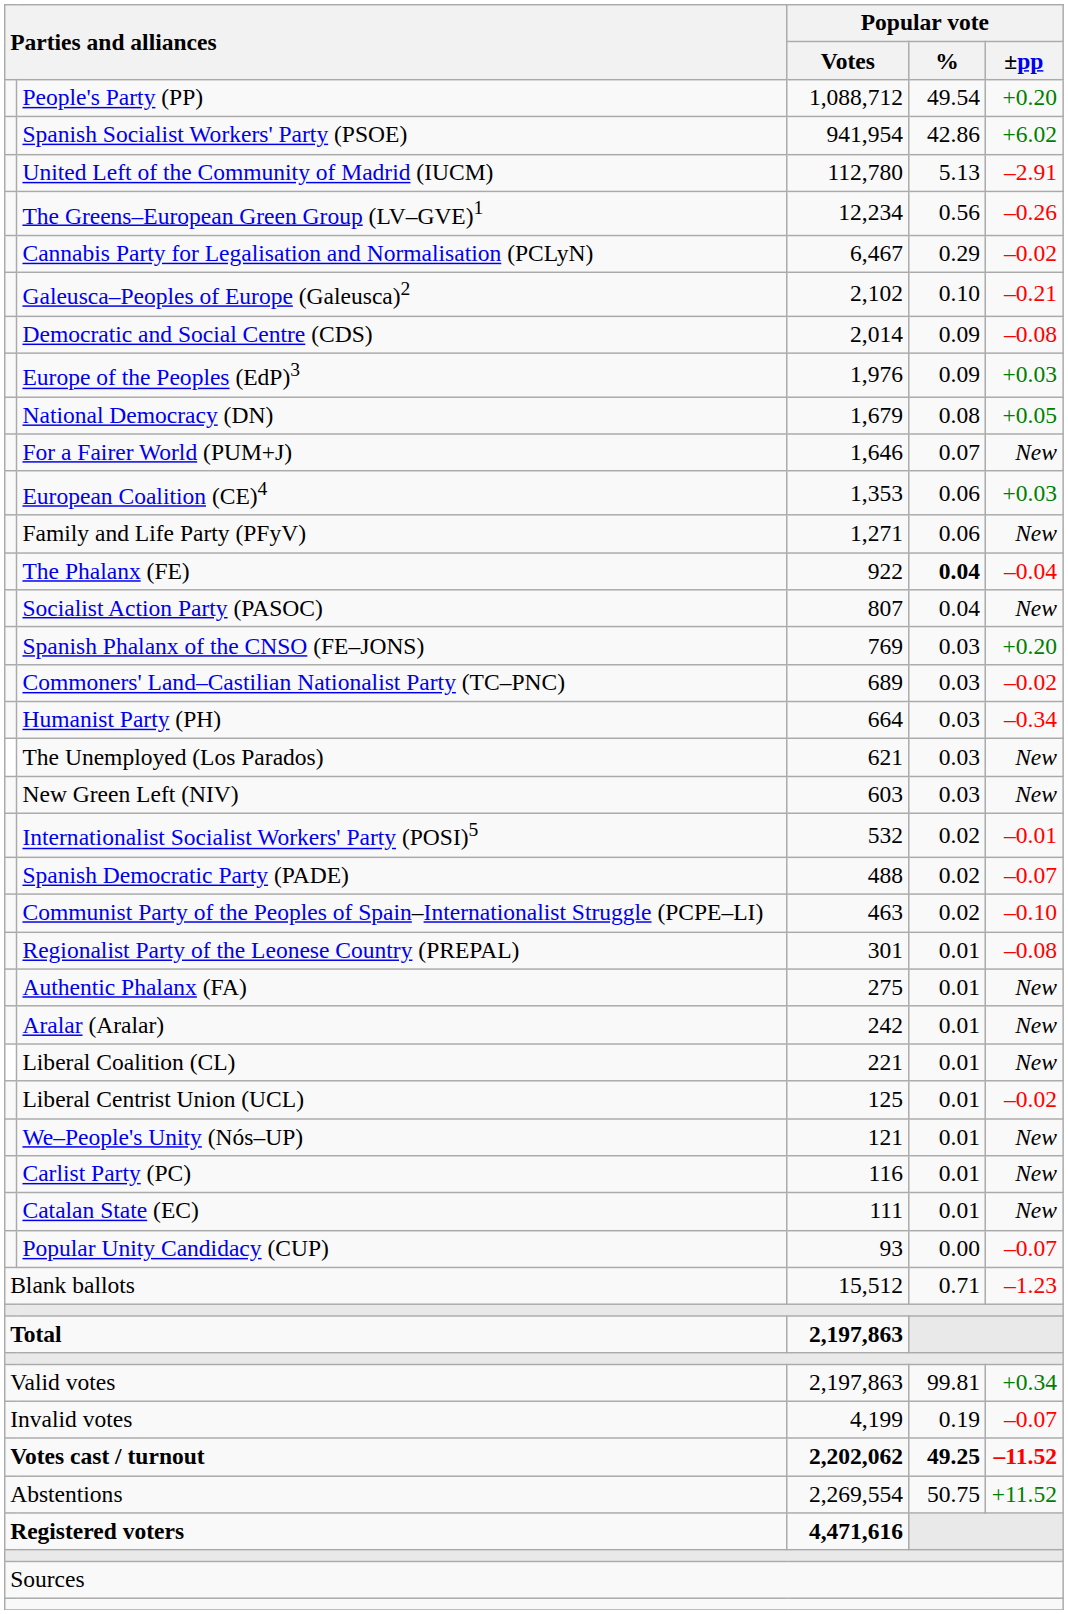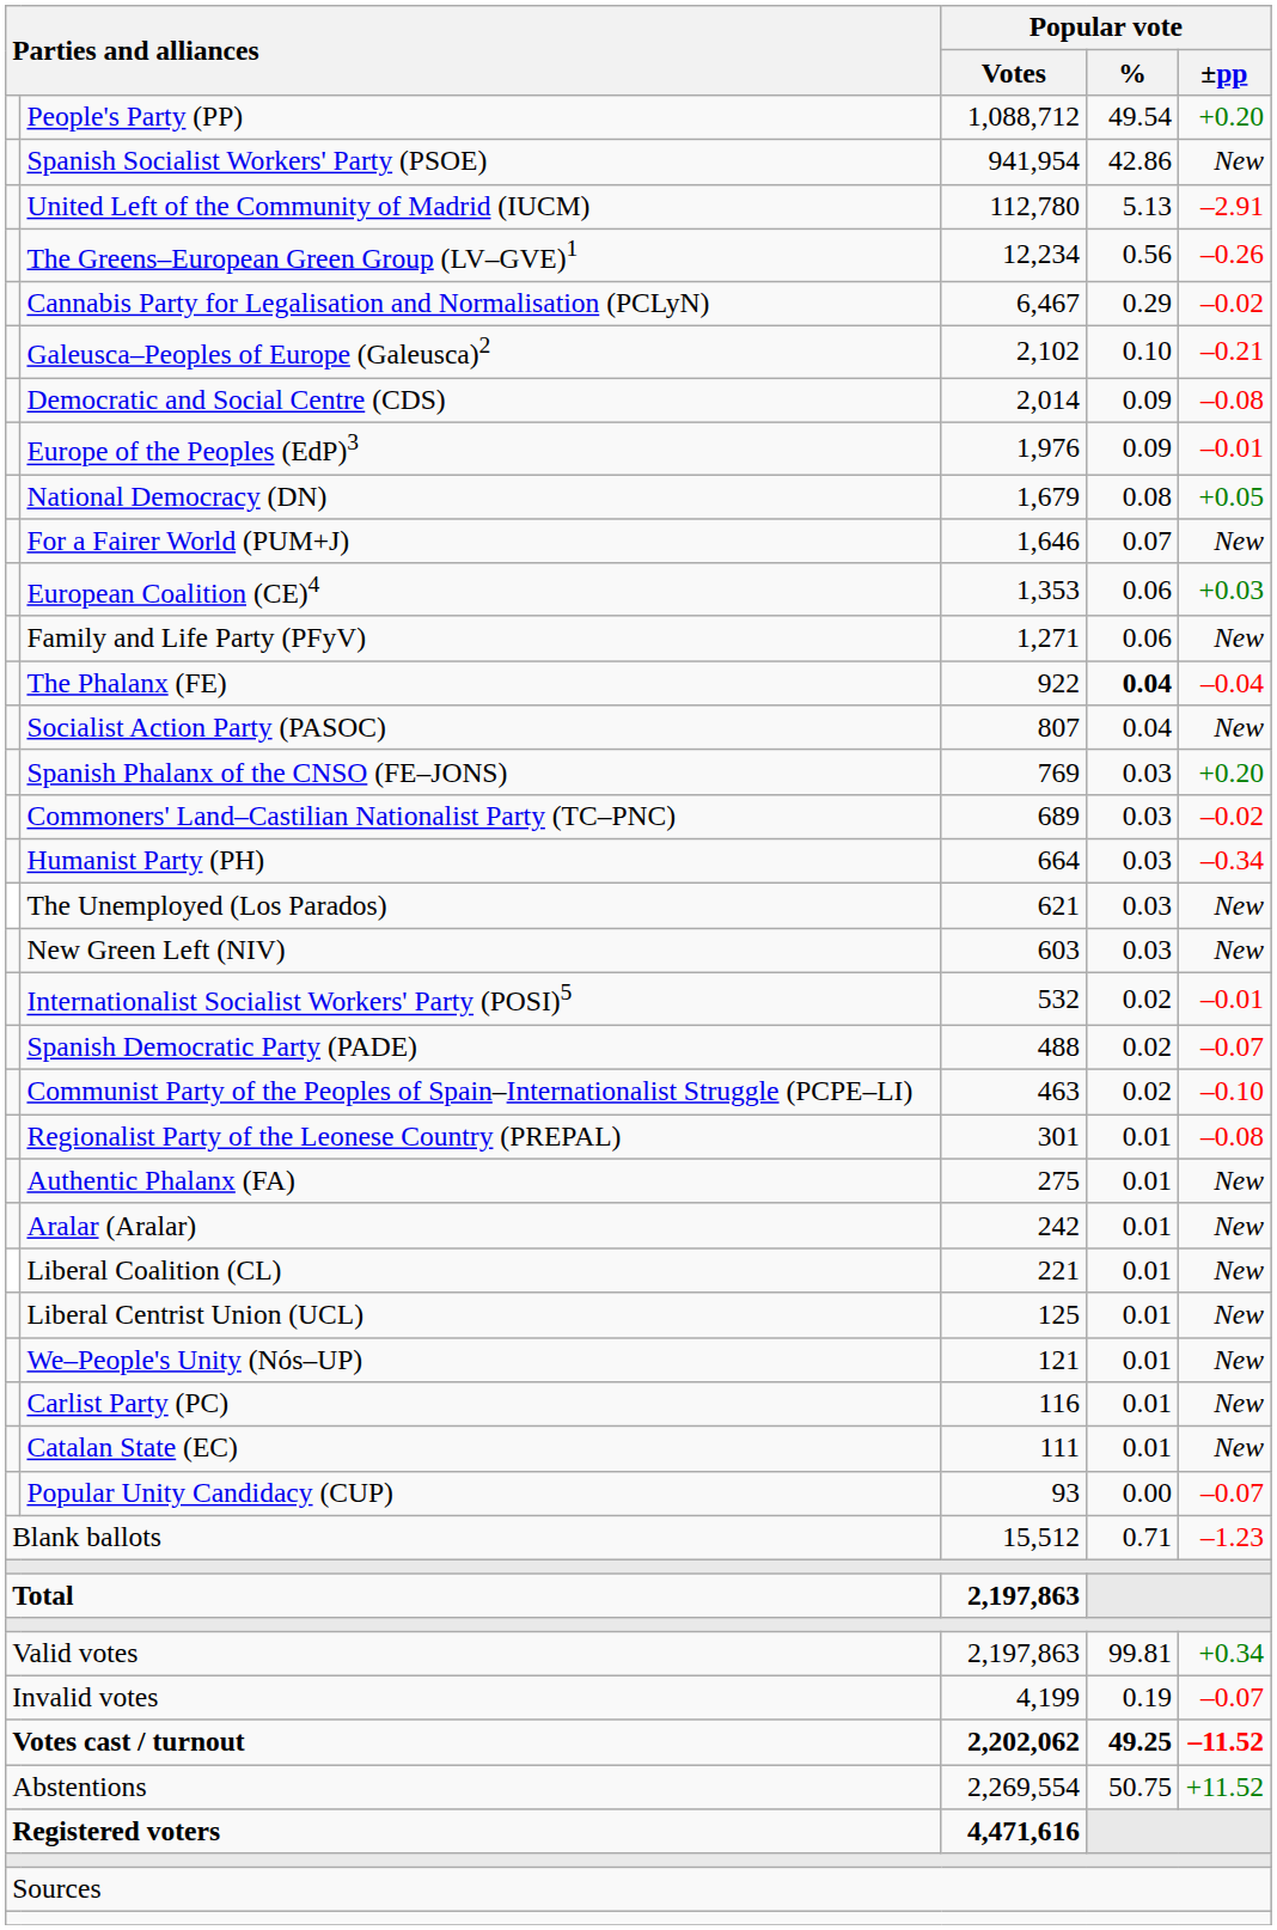Spanish Socialist Workers' Party (PSOE) | Popular vote / ±pp: +6.02 -> New
Europe of the Peoples (EdP)3 | Popular vote / ±pp: +0.03 -> –0.01
Liberal Centrist Union (UCL) | Popular vote / ±pp: –0.02 -> New
